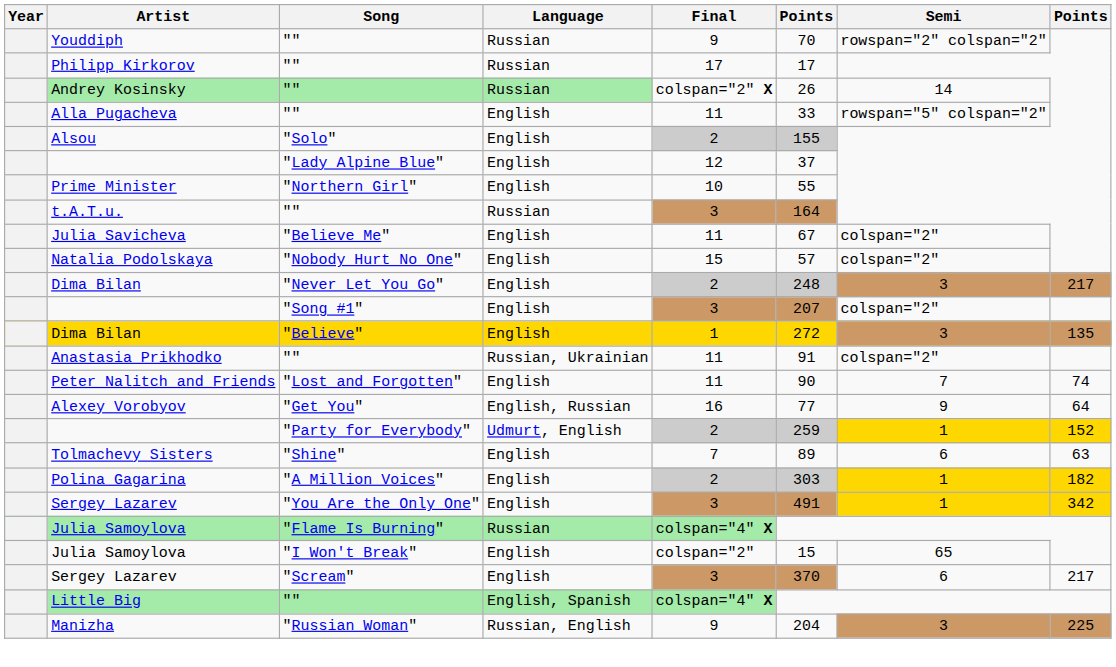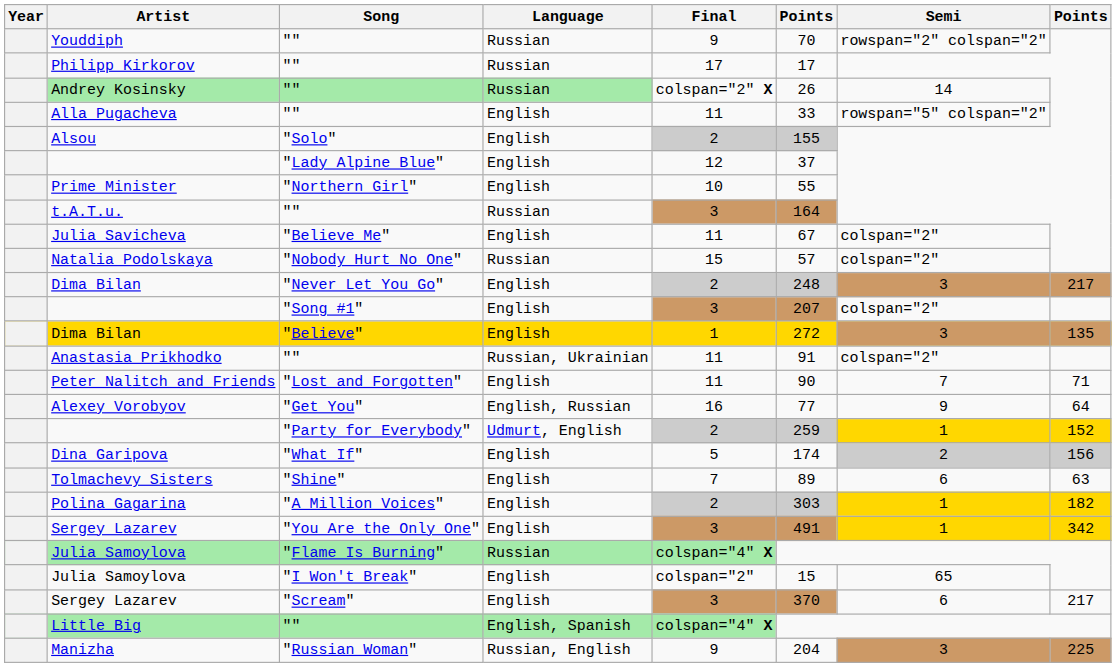Natalia Podolskaya | Language: English -> Russian
Peter Nalitch and Friends | column 8: 74 -> 71
+ row: Dina Garipova | "What If" | English | 5 | 174 | 2 | 156
